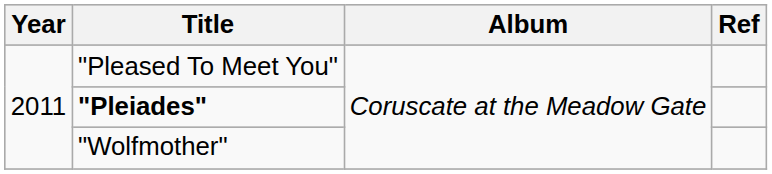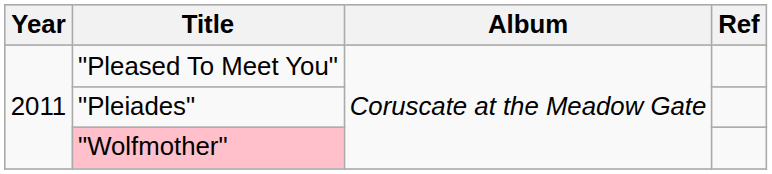"Pleiades" | Title: bold -> normal
"Wolfmother" | Title: no background -> pink background
